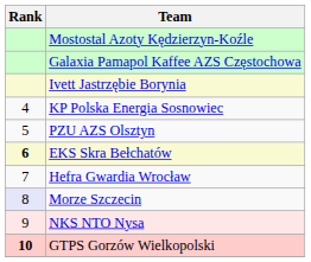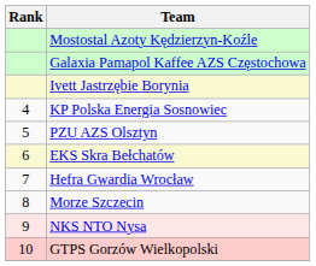EKS Skra Bełchatów | Rank: bold -> normal
Morze Szczecin | Rank: lavender background -> no background
GTPS Gorzów Wielkopolski | Rank: bold -> normal
